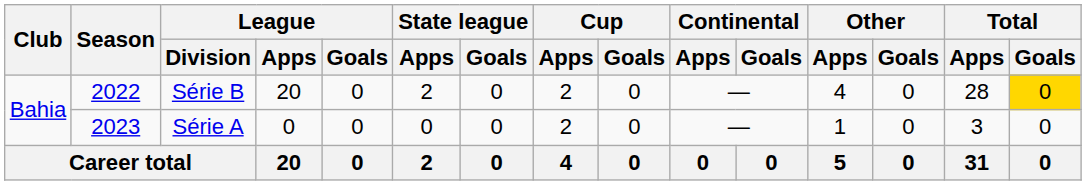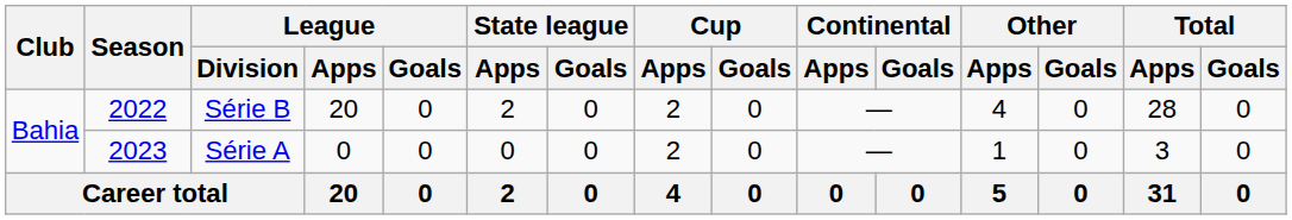Série B | Total / Goals: gold background -> no background
